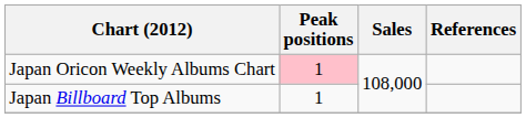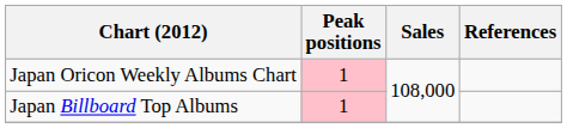Japan Billboard Top Albums | Peak positions: no background -> pink background
